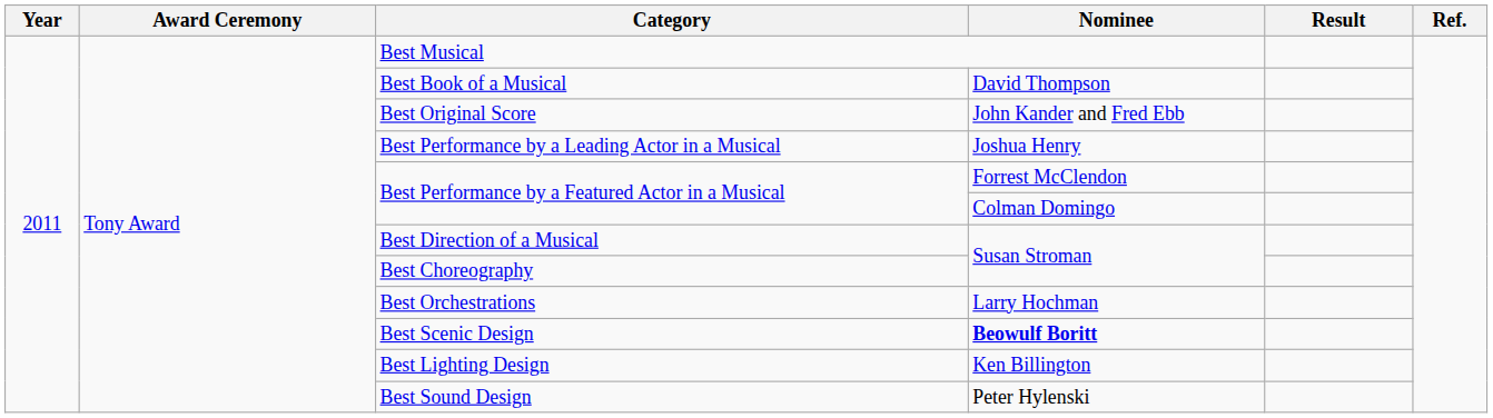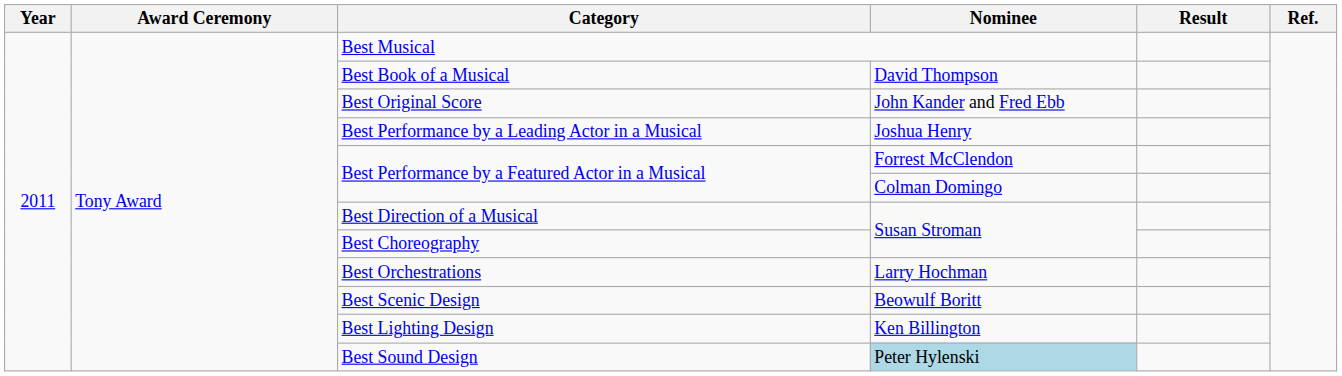Best Scenic Design | Nominee: bold -> normal
Best Sound Design | Nominee: no background -> lightblue background
